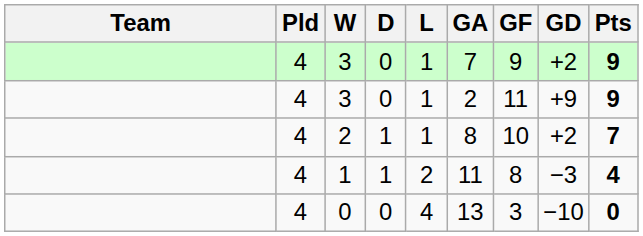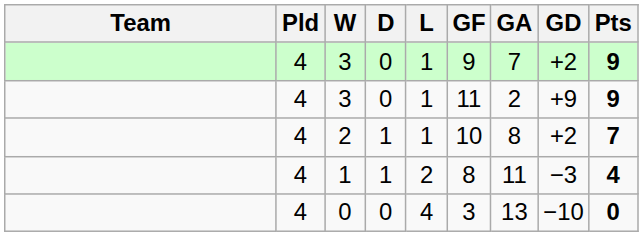columns swapped: GF <-> GA
